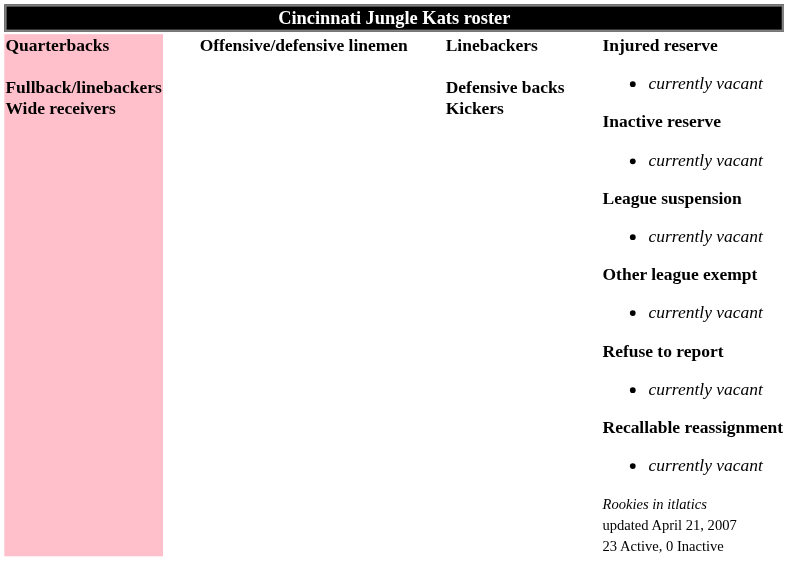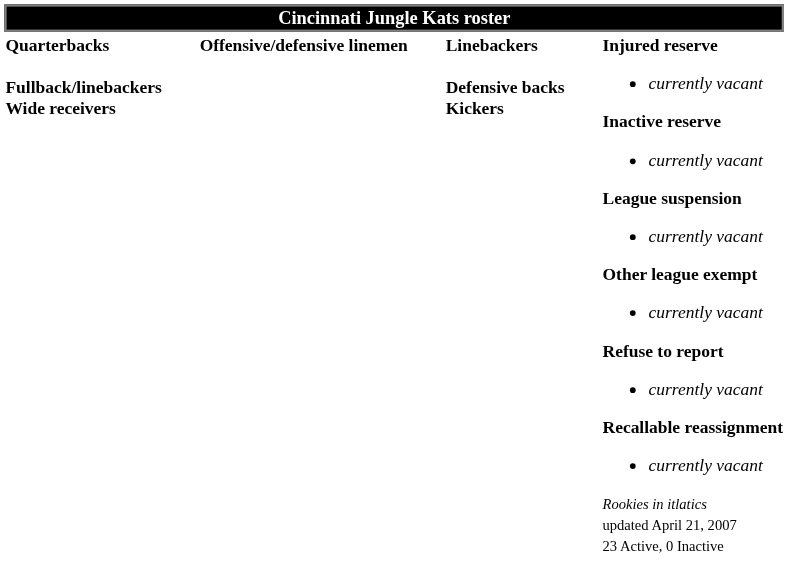Quarterbacks Fullback/linebackers Wide receivers | column 1: pink background -> no background
